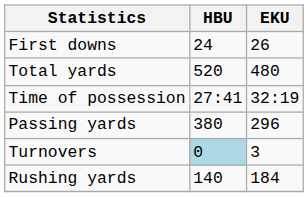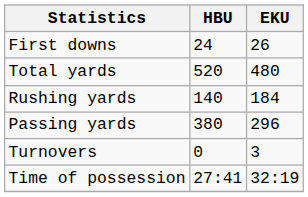rows swapped: Rushing yards <-> Time of possession
Turnovers | HBU: lightblue background -> no background
